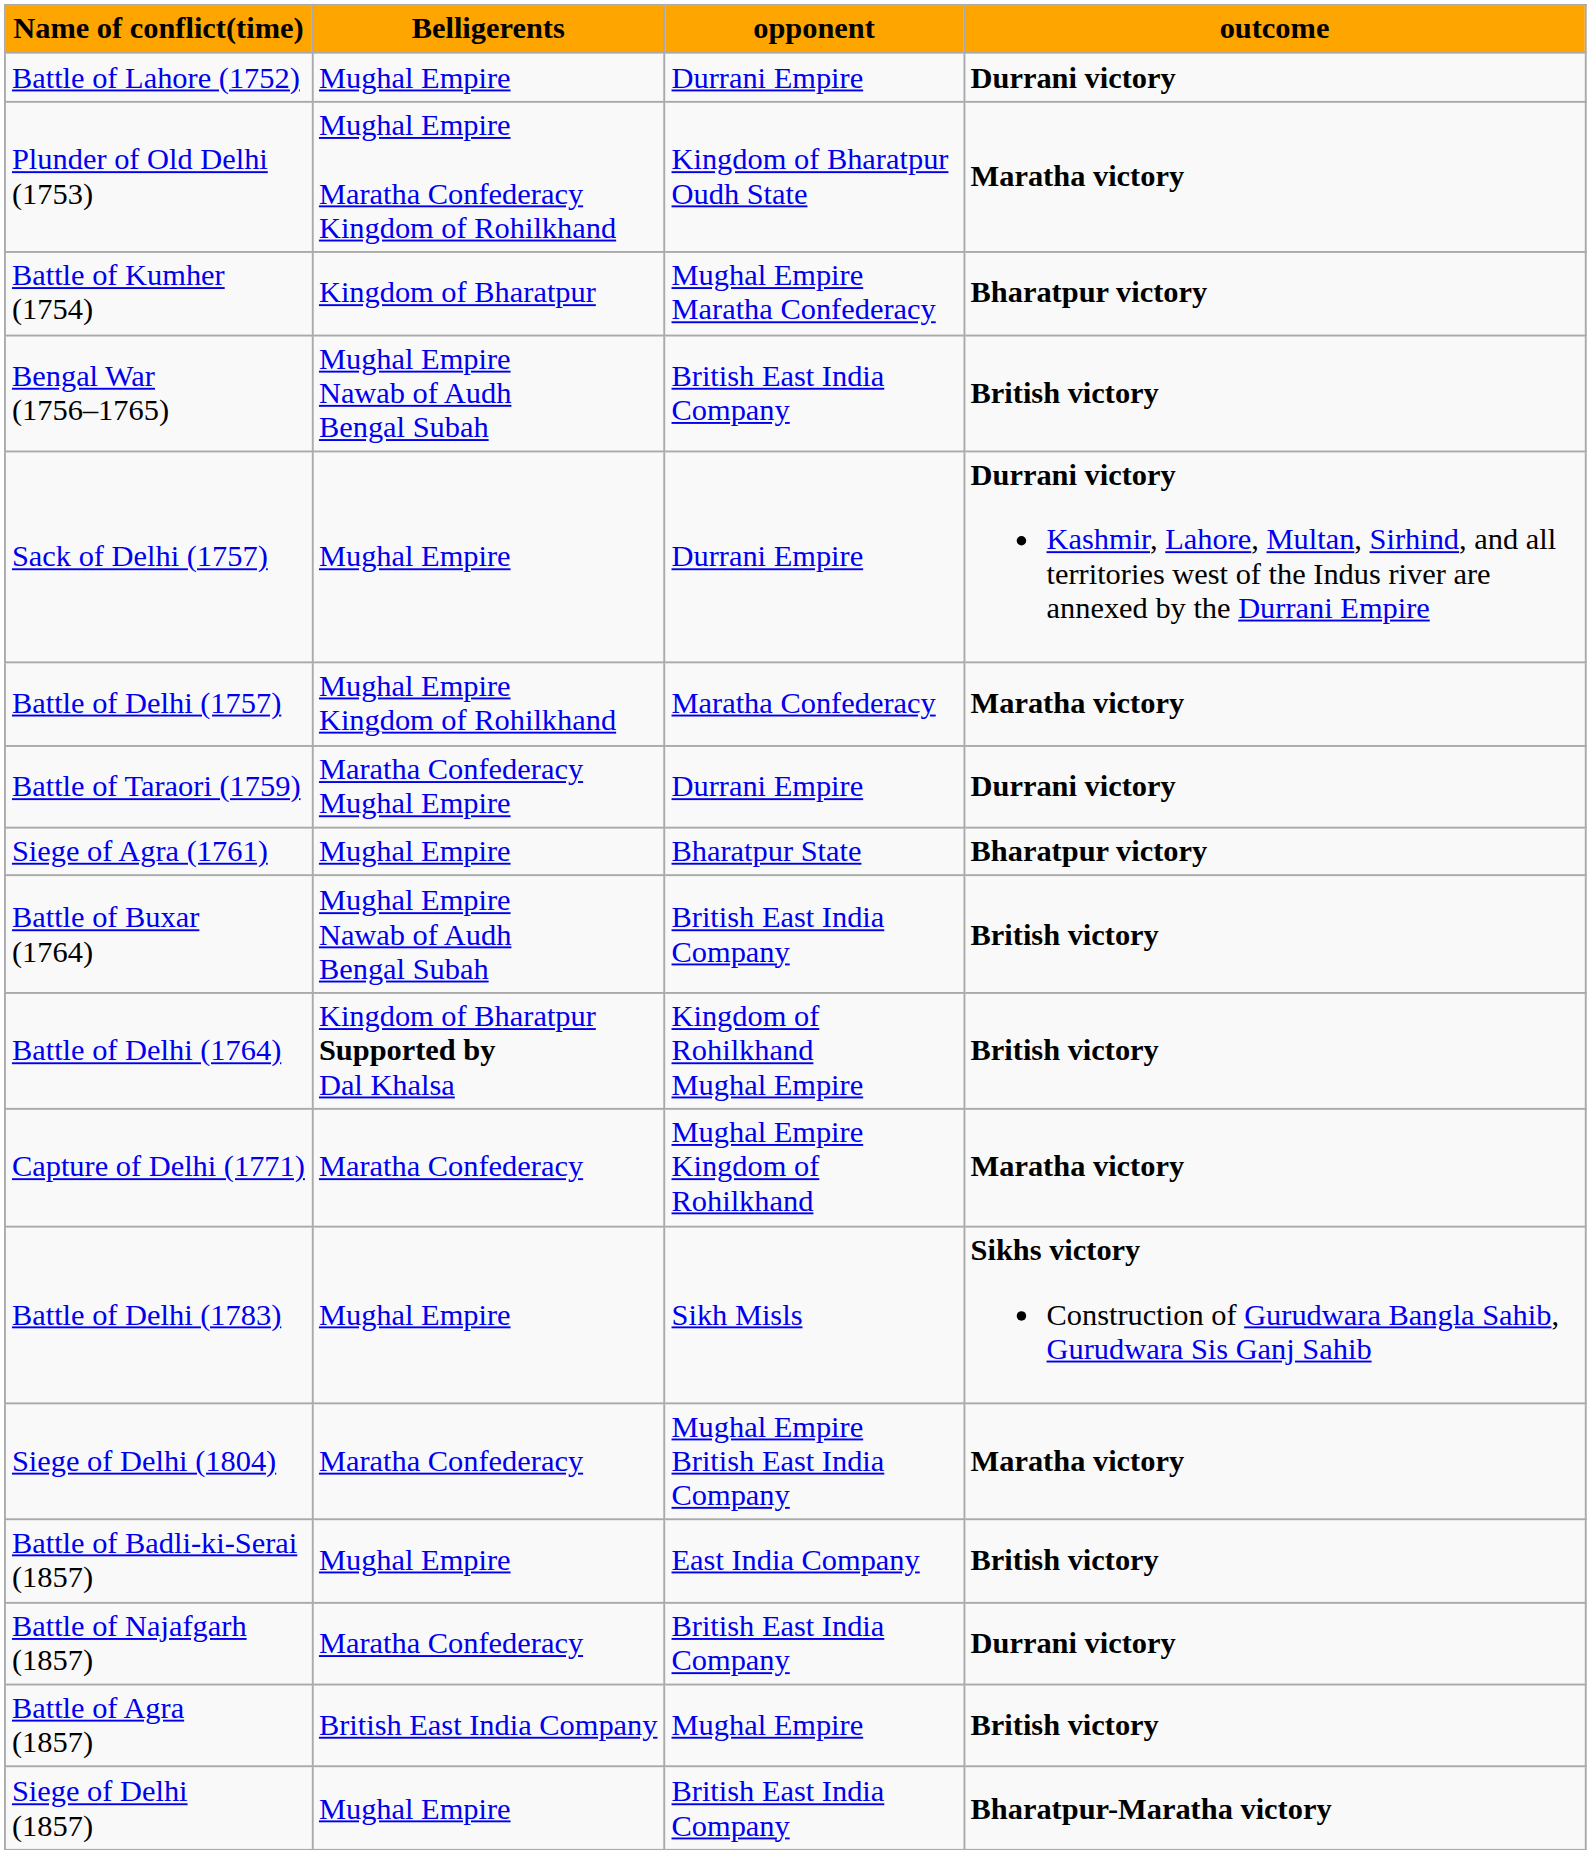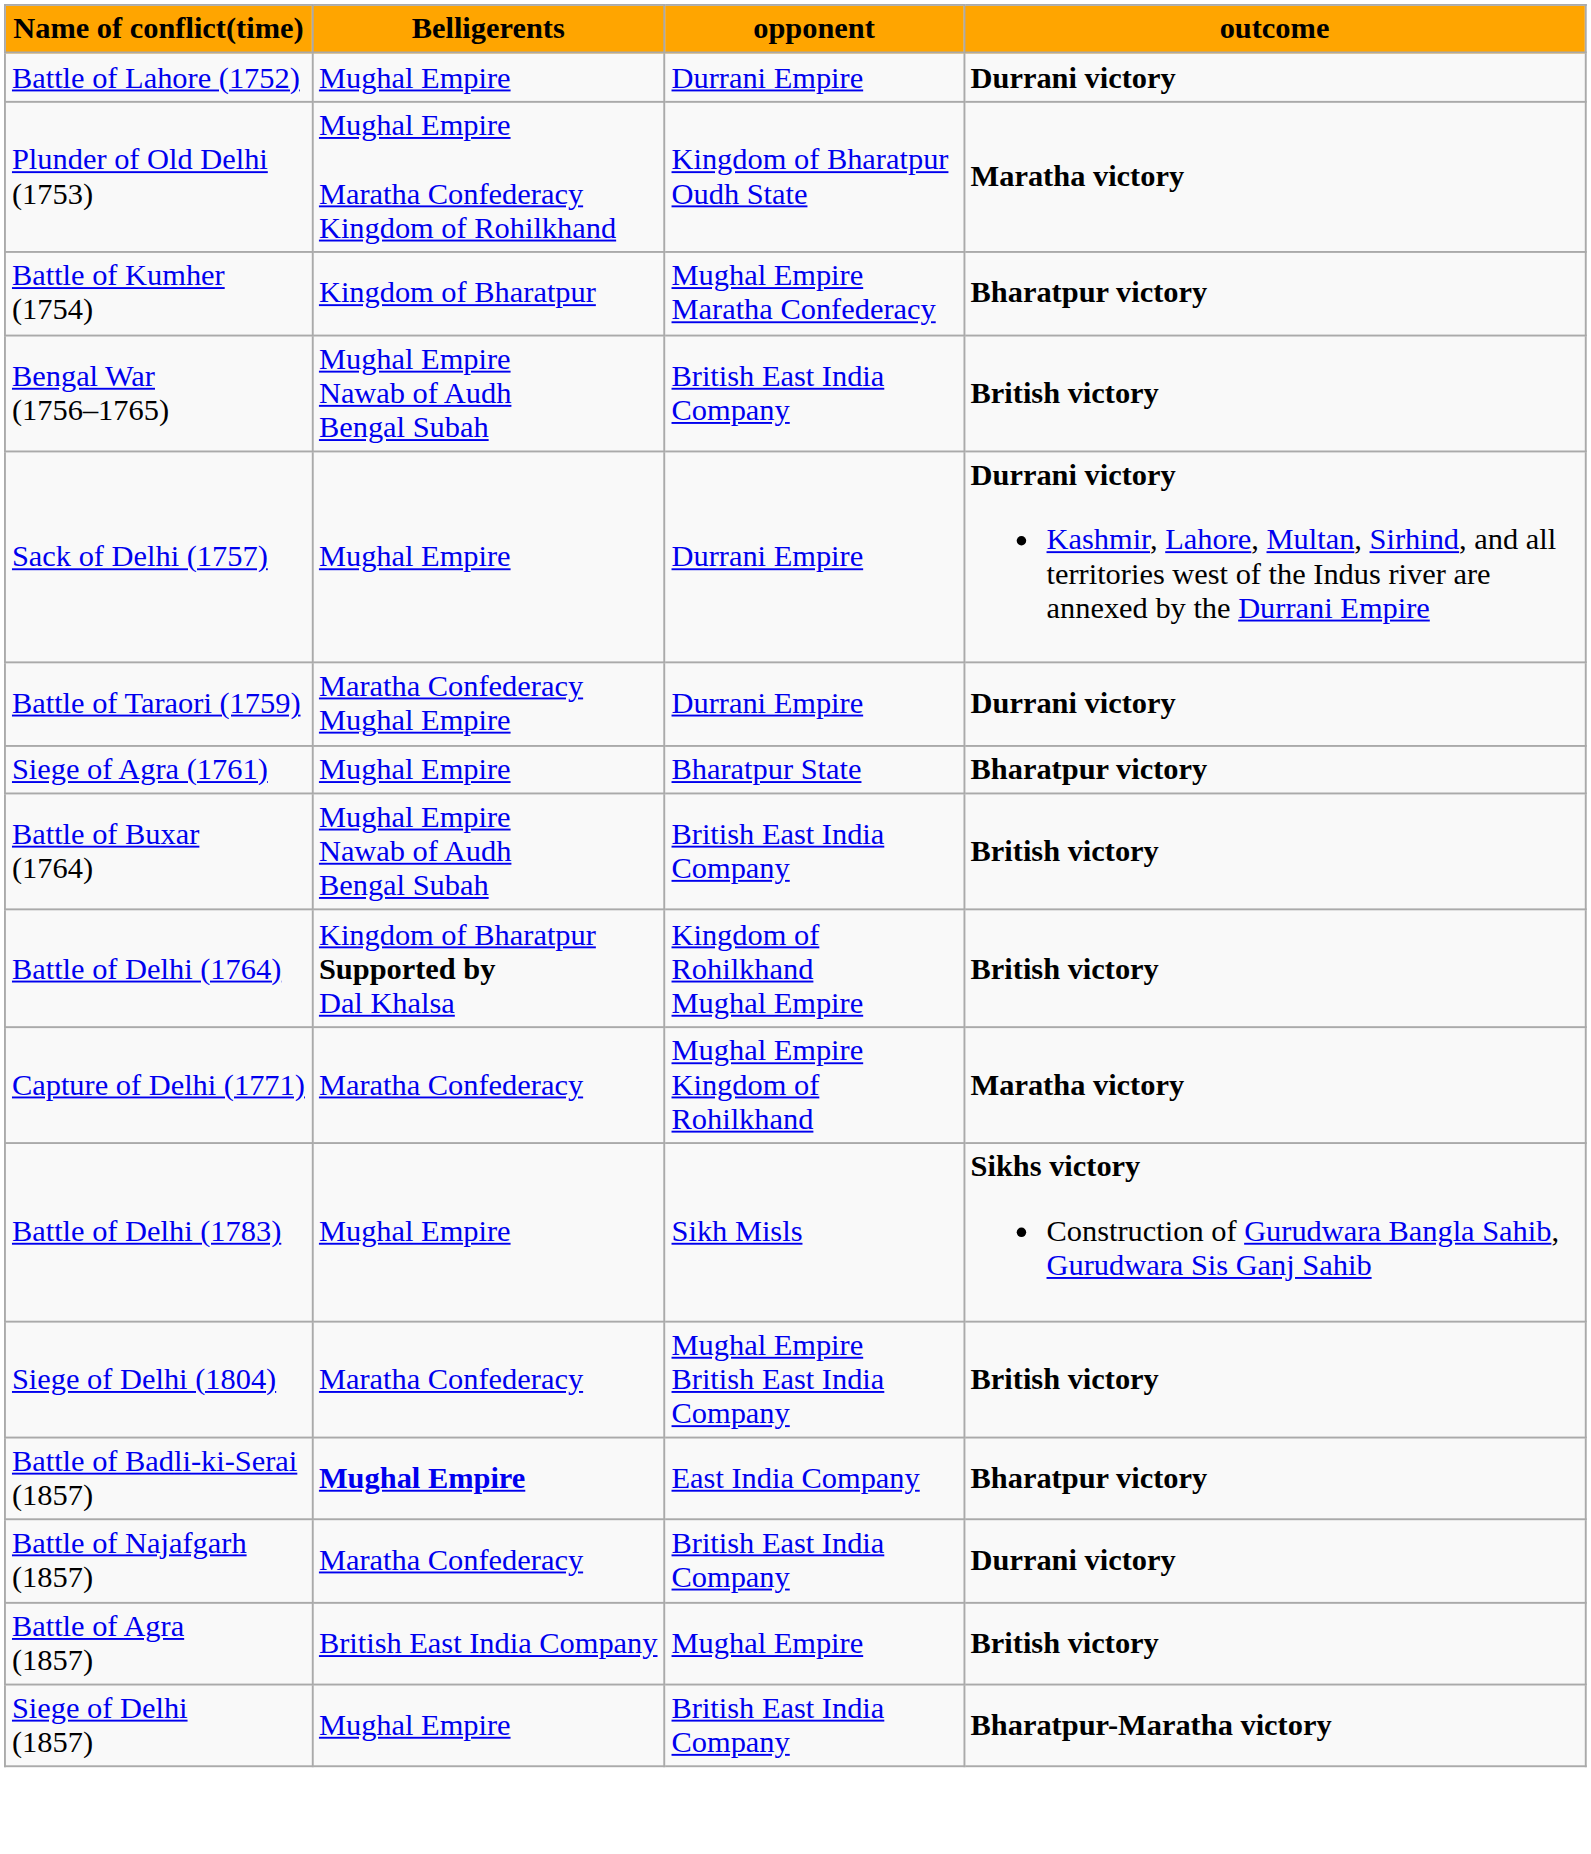- row: Battle of Delhi (1757) | Mughal Empire Kingdom of Rohilkhand | Maratha Confederacy | Maratha victory
Siege of Delhi (1804) | outcome: Maratha victory -> British victory
Battle of Badli-ki-Serai (1857) | Belligerents: normal -> bold
Battle of Badli-ki-Serai (1857) | outcome: British victory -> Bharatpur victory
